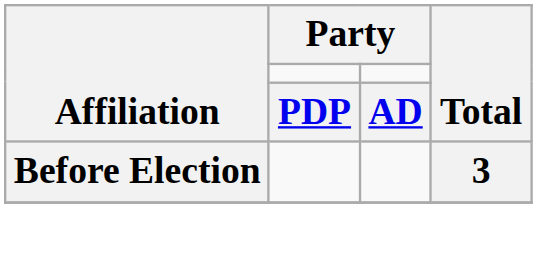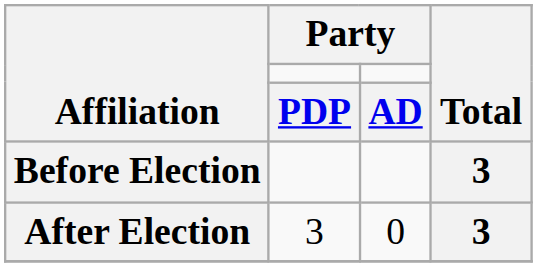+ row: After Election | 3 | 0 | 3
